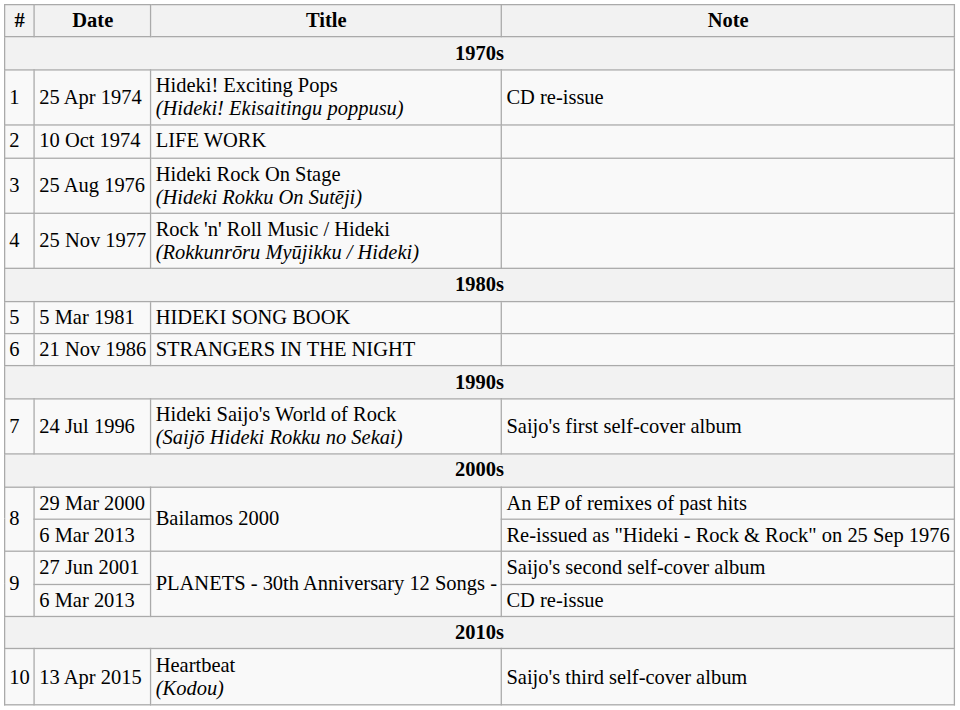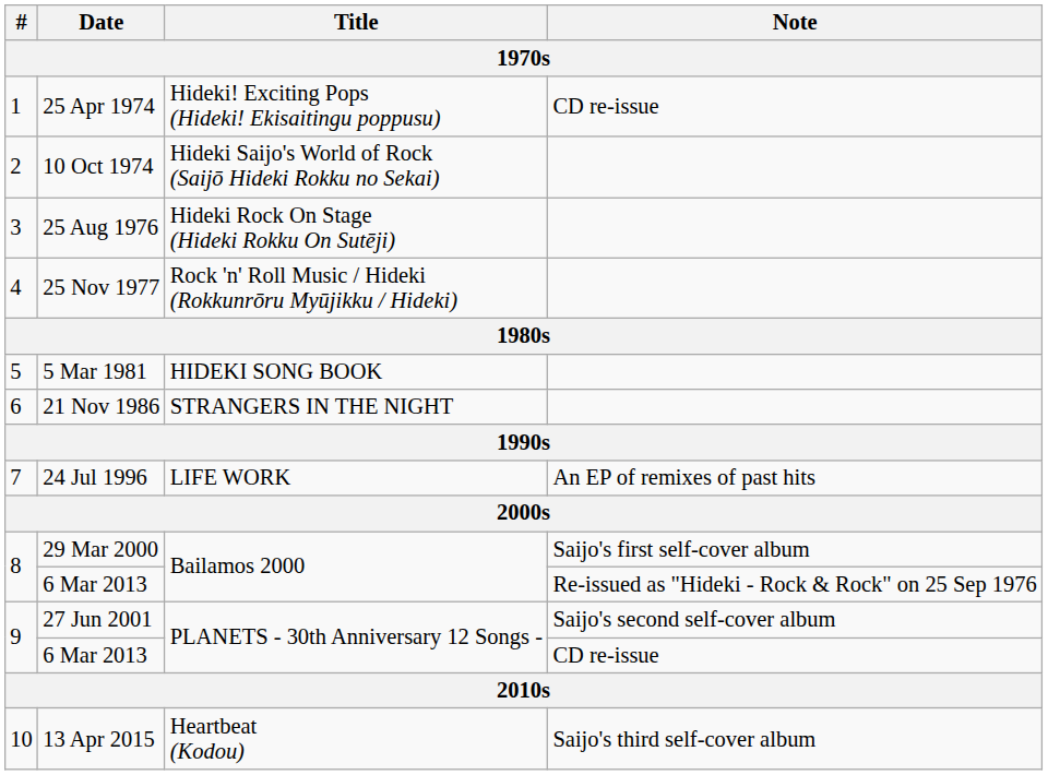10 Oct 1974 | Title: LIFE WORK -> Hideki Saijo's World of Rock (Saijō Hideki Rokku no Sekai)
24 Jul 1996 | Title: Hideki Saijo's World of Rock (Saijō Hideki Rokku no Sekai) -> LIFE WORK
24 Jul 1996 | Note: Saijo's first self-cover album -> An EP of remixes of past hits
29 Mar 2000 | Note: An EP of remixes of past hits -> Saijo's first self-cover album
